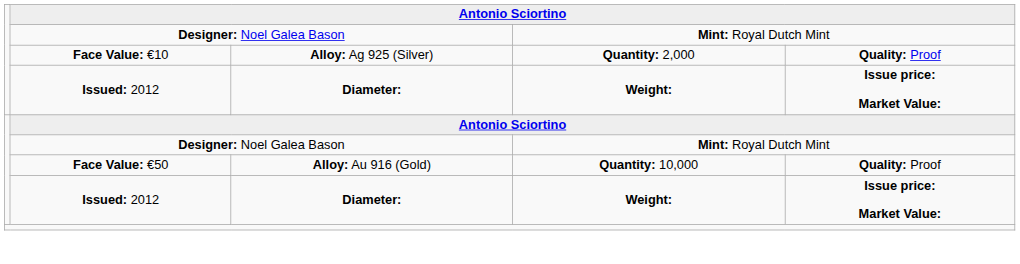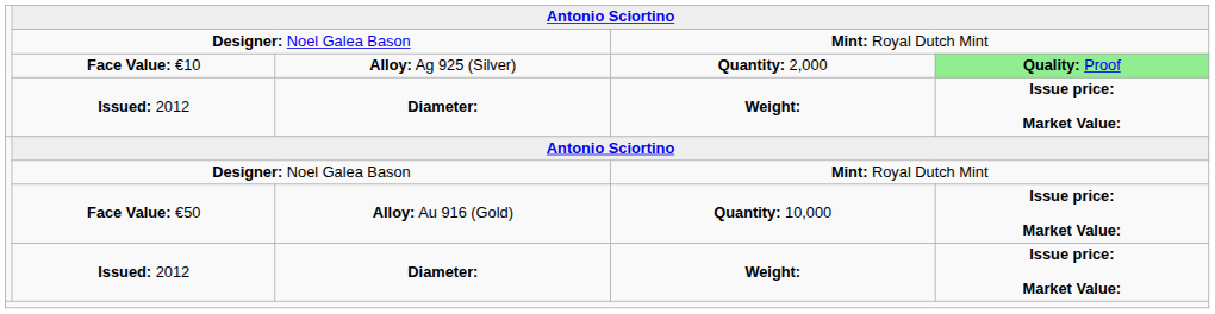Face Value: €10 | column 5: no background -> lightgreen background
Face Value: €50 | column 5: Quality: Proof -> Issue price: Market Value:
